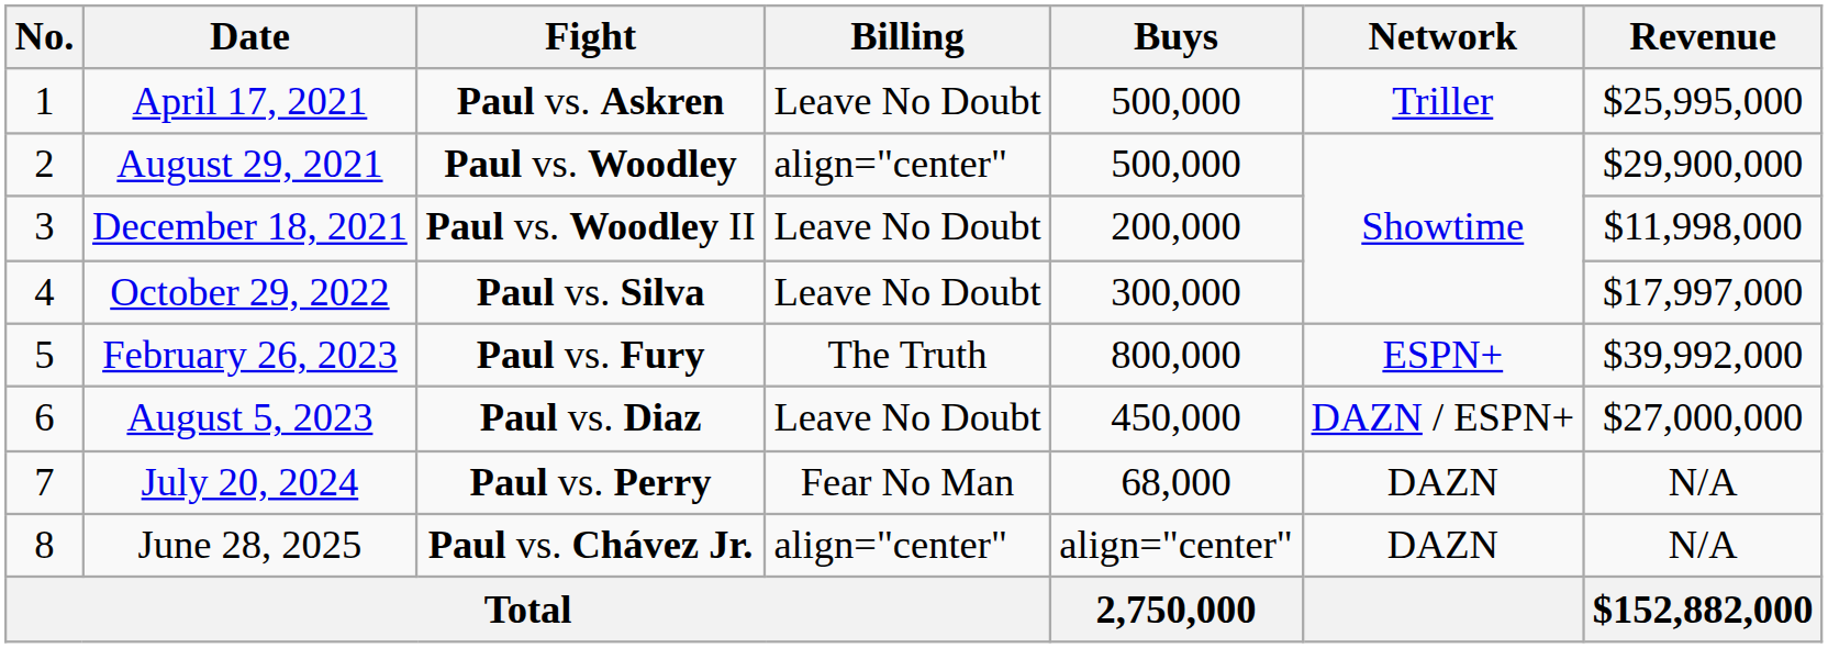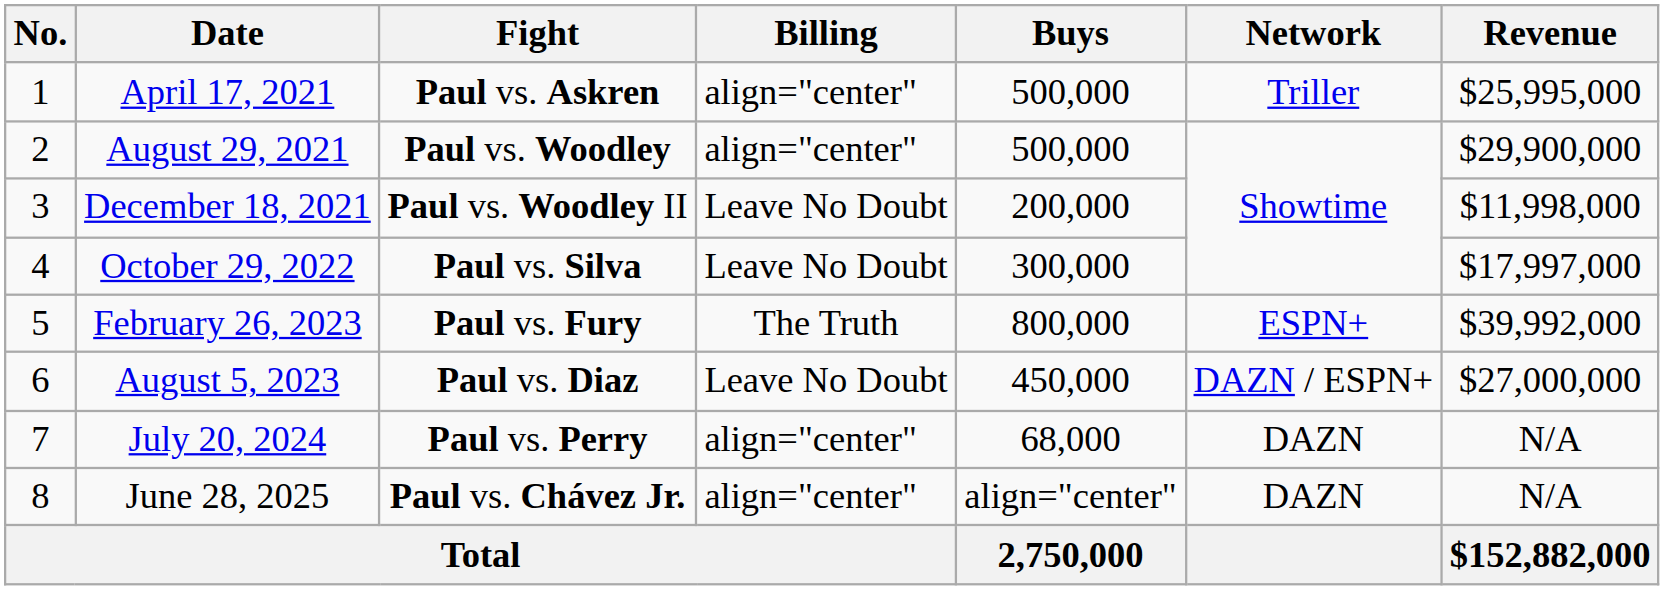April 17, 2021 | Billing: Leave No Doubt -> align="center"
July 20, 2024 | Billing: Fear No Man -> align="center"
